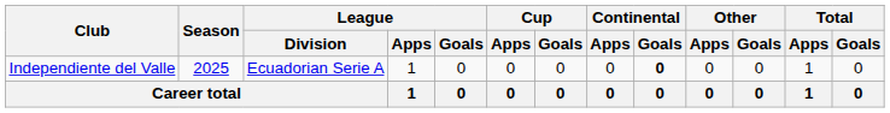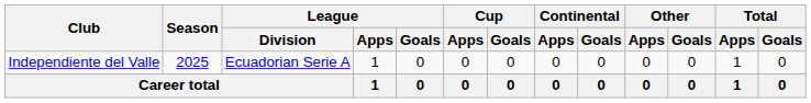Independiente del Valle | Continental / Goals: bold -> normal
